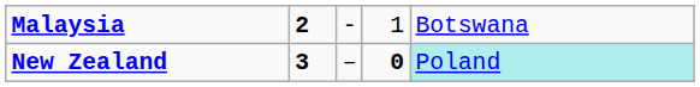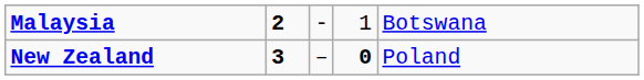New Zealand | column 5: paleturquoise background -> no background
